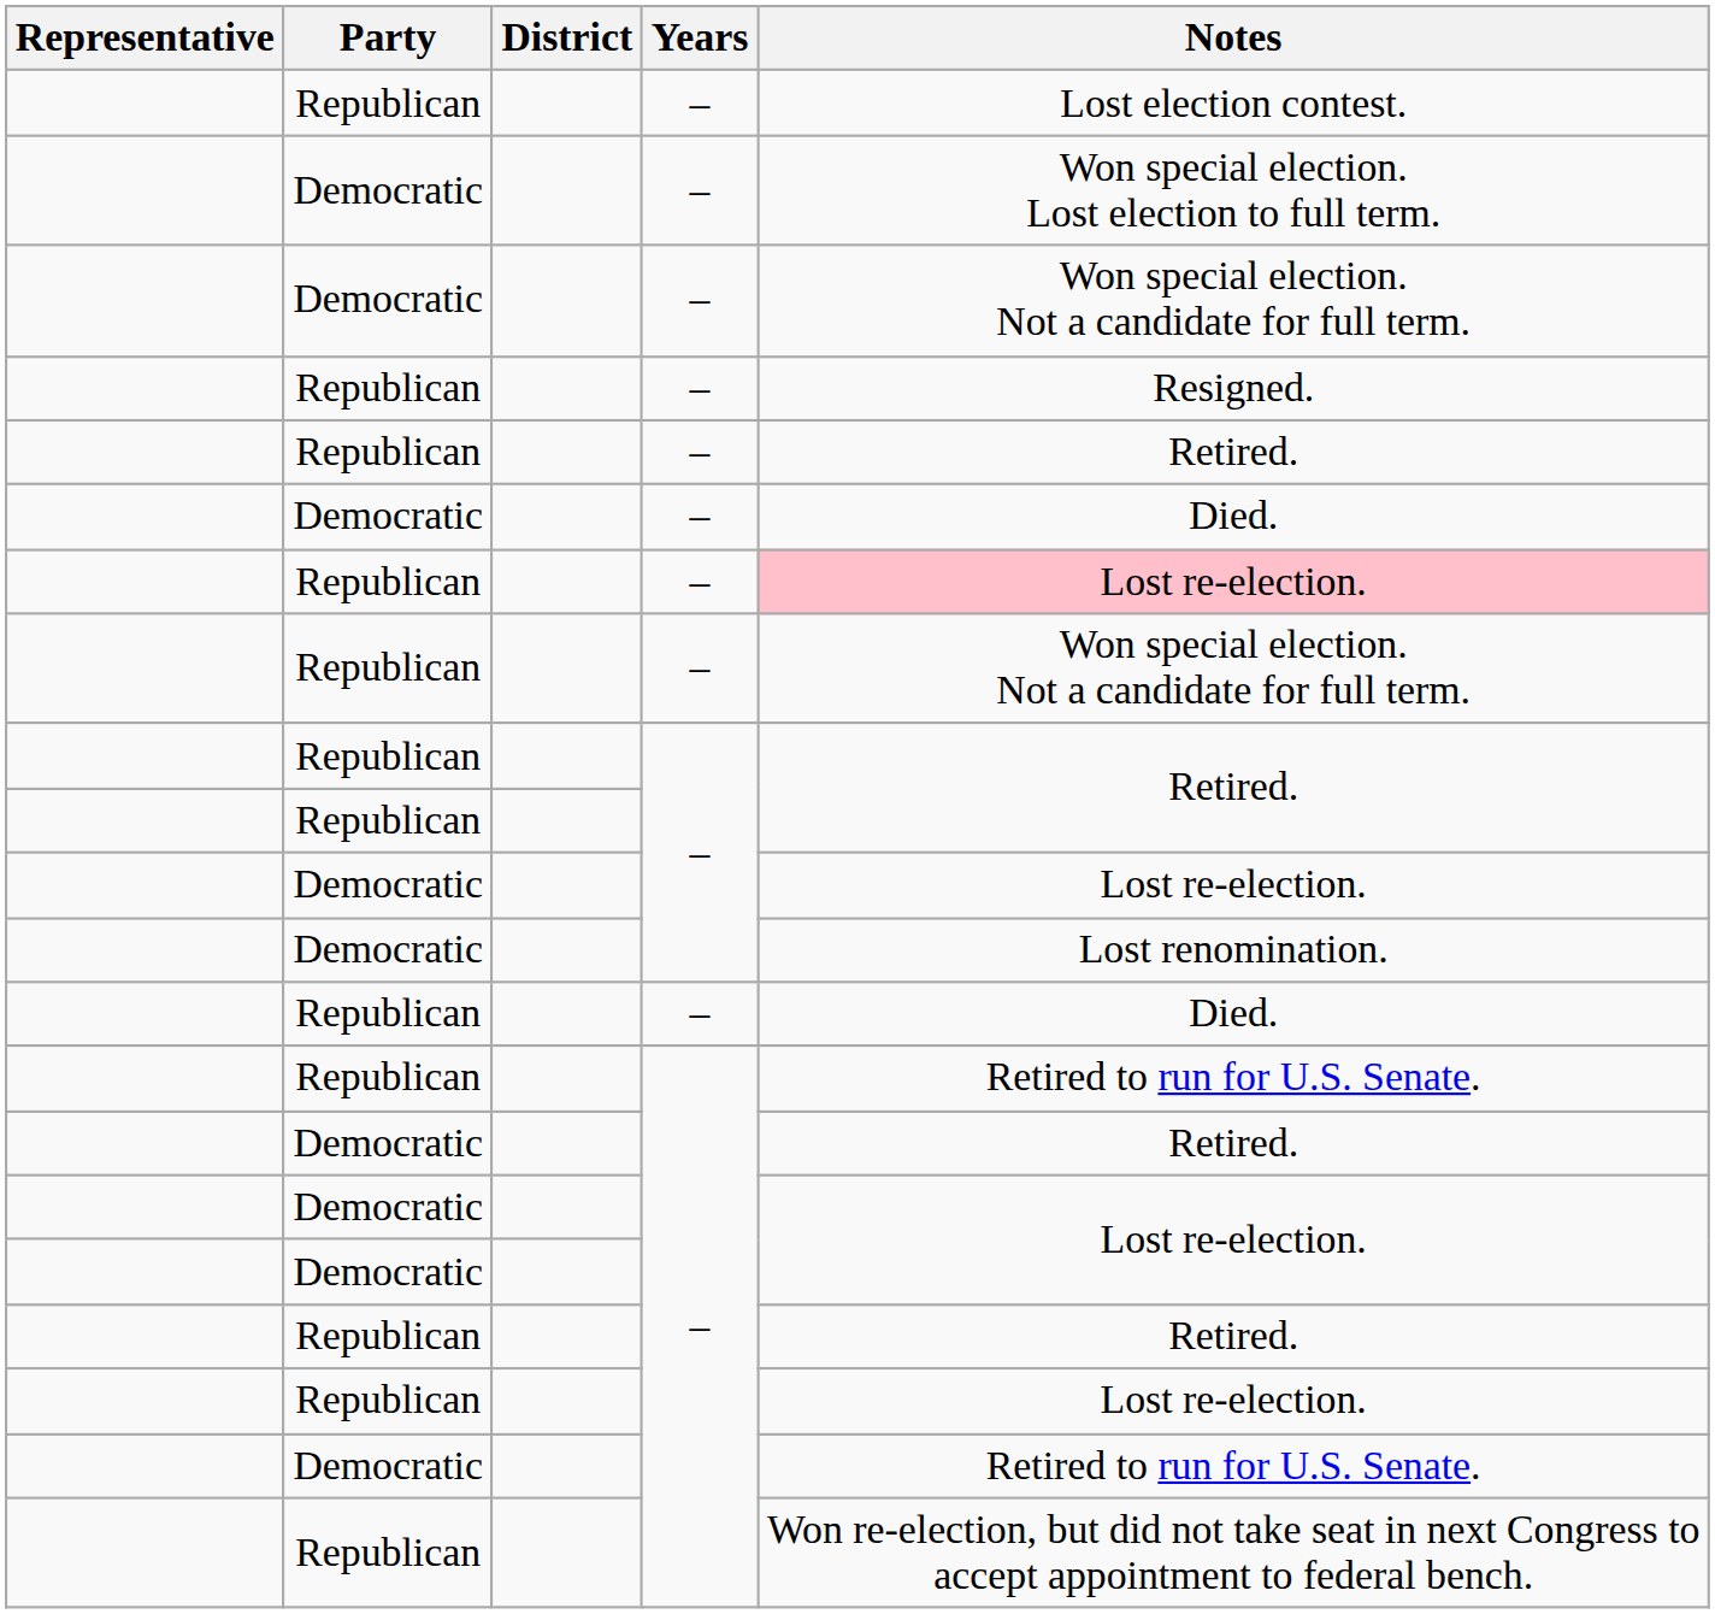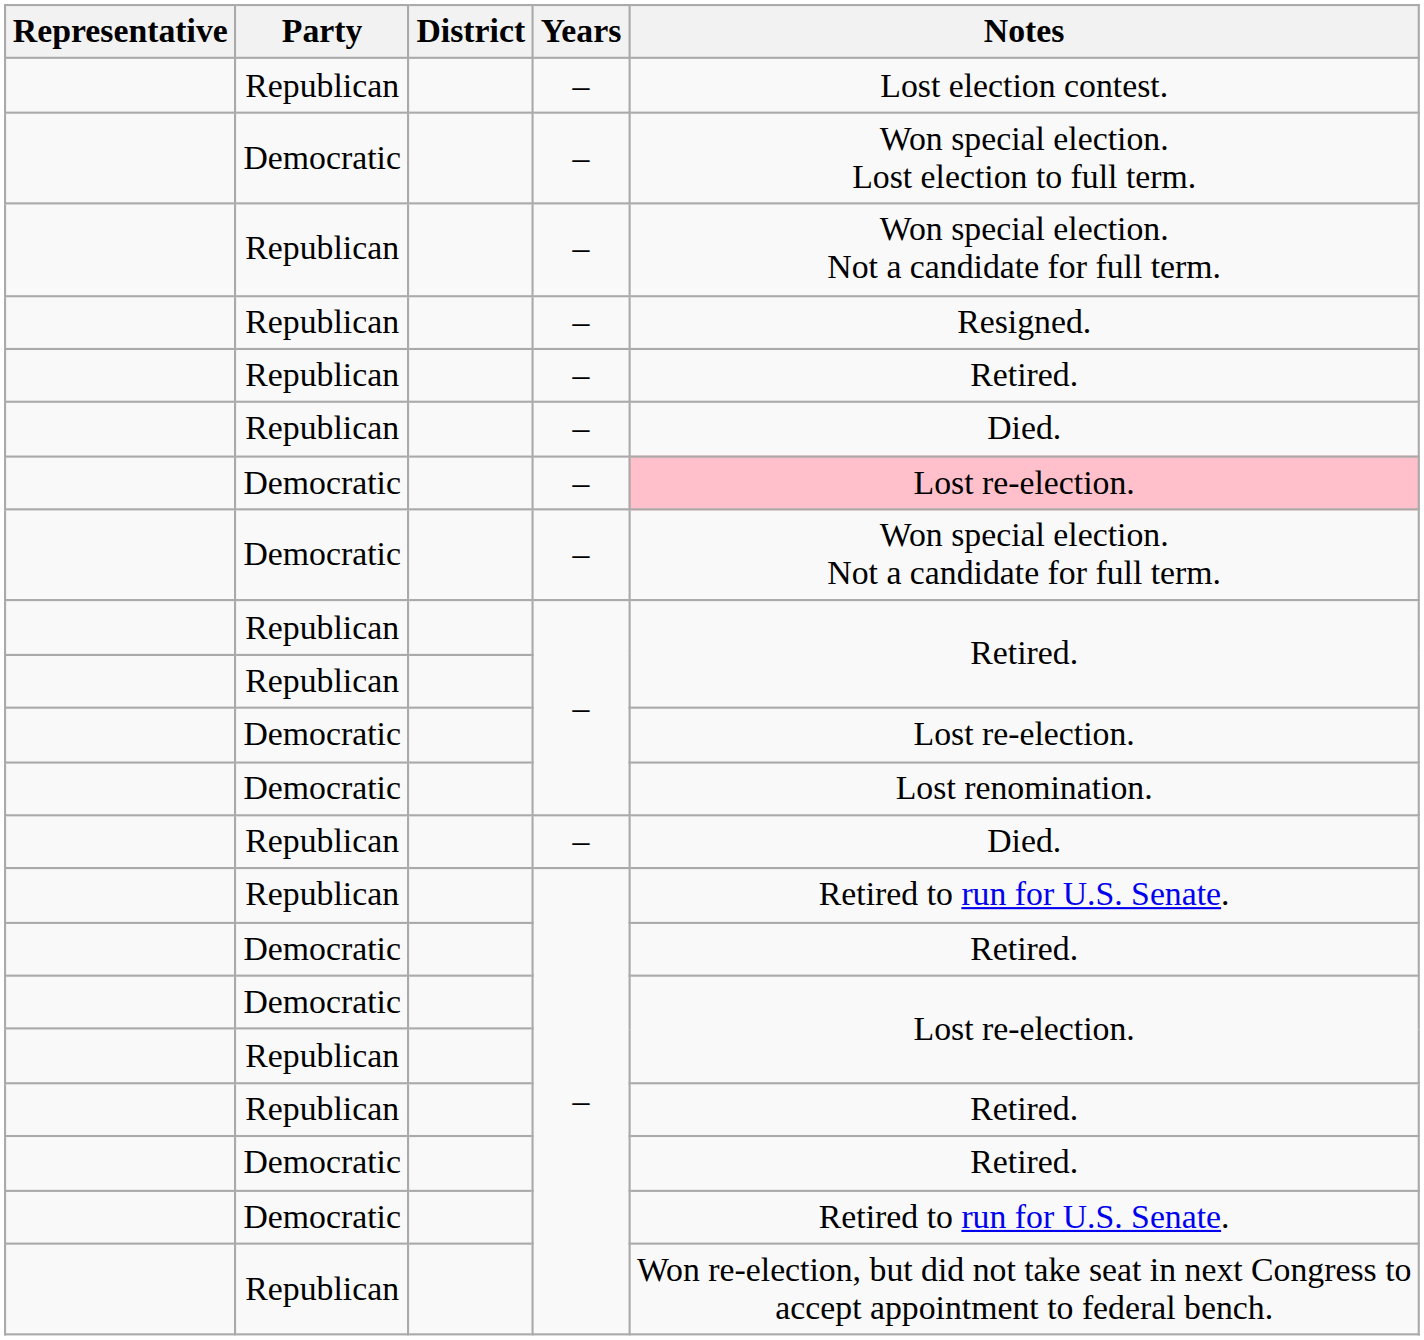row 4 | Party: Democratic -> Republican
row 7 | Party: Democratic -> Republican
row 8 | Party: Republican -> Democratic
row 9 | Party: Republican -> Democratic
row 18 | Party: Democratic -> Republican
row 20 | Party: Republican -> Democratic
row 20 | Notes: Lost re-election. -> Retired.
